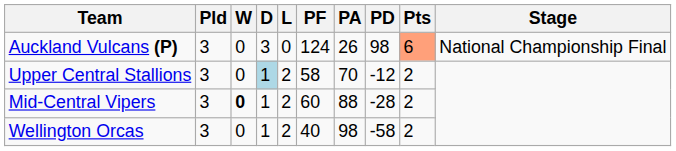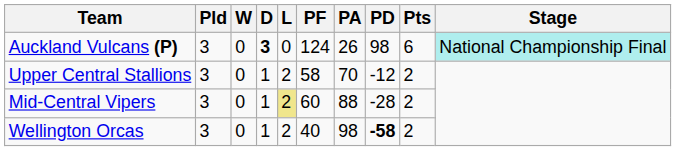Auckland Vulcans (P) | D: normal -> bold
Auckland Vulcans (P) | Pts: lightsalmon background -> no background
Auckland Vulcans (P) | Stage: no background -> paleturquoise background
Upper Central Stallions | D: lightblue background -> no background
Mid-Central Vipers | W: bold -> normal
Mid-Central Vipers | L: no background -> khaki background
Wellington Orcas | PD: normal -> bold
